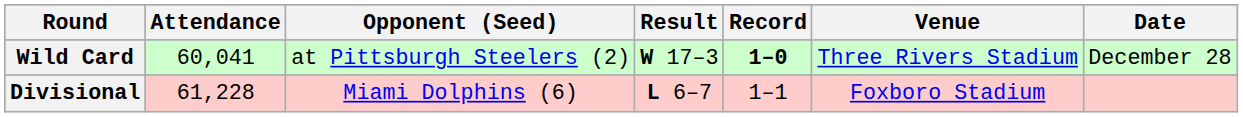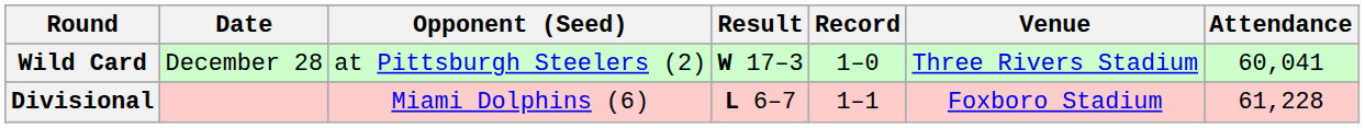columns swapped: Date <-> Attendance
Wild Card | Record: bold -> normal
